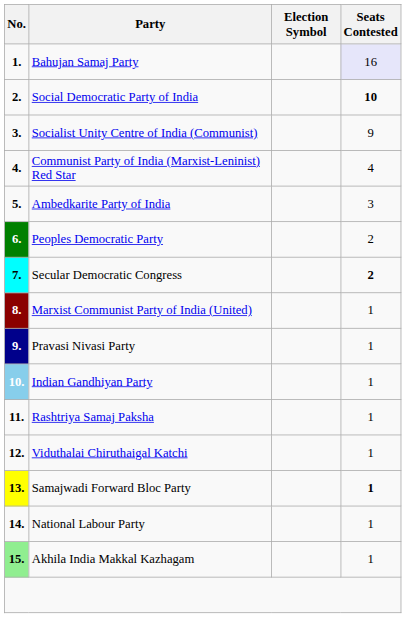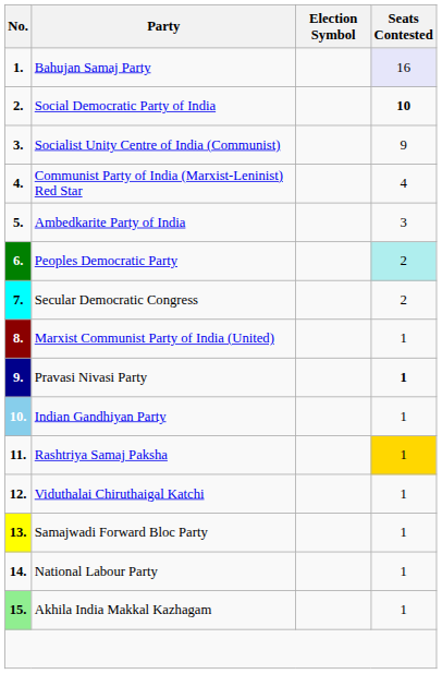Peoples Democratic Party | Seats Contested: no background -> paleturquoise background
Secular Democratic Congress | Seats Contested: bold -> normal
Pravasi Nivasi Party | Seats Contested: normal -> bold
Rashtriya Samaj Paksha | Seats Contested: no background -> gold background
Samajwadi Forward Bloc Party | Seats Contested: bold -> normal
